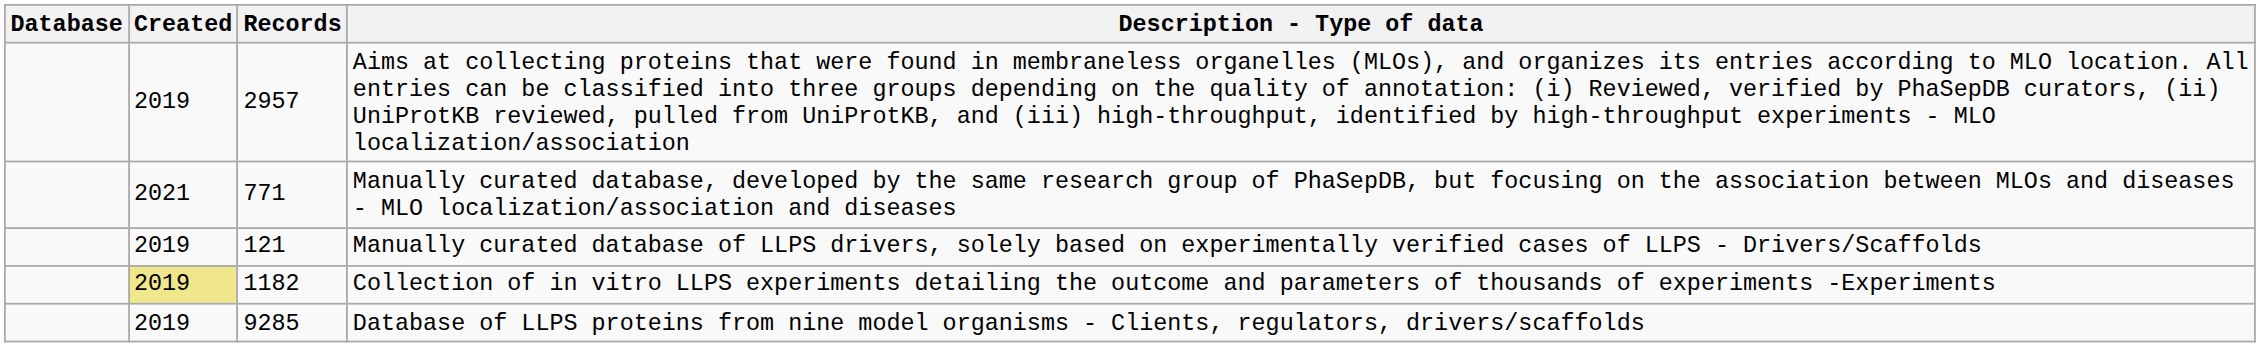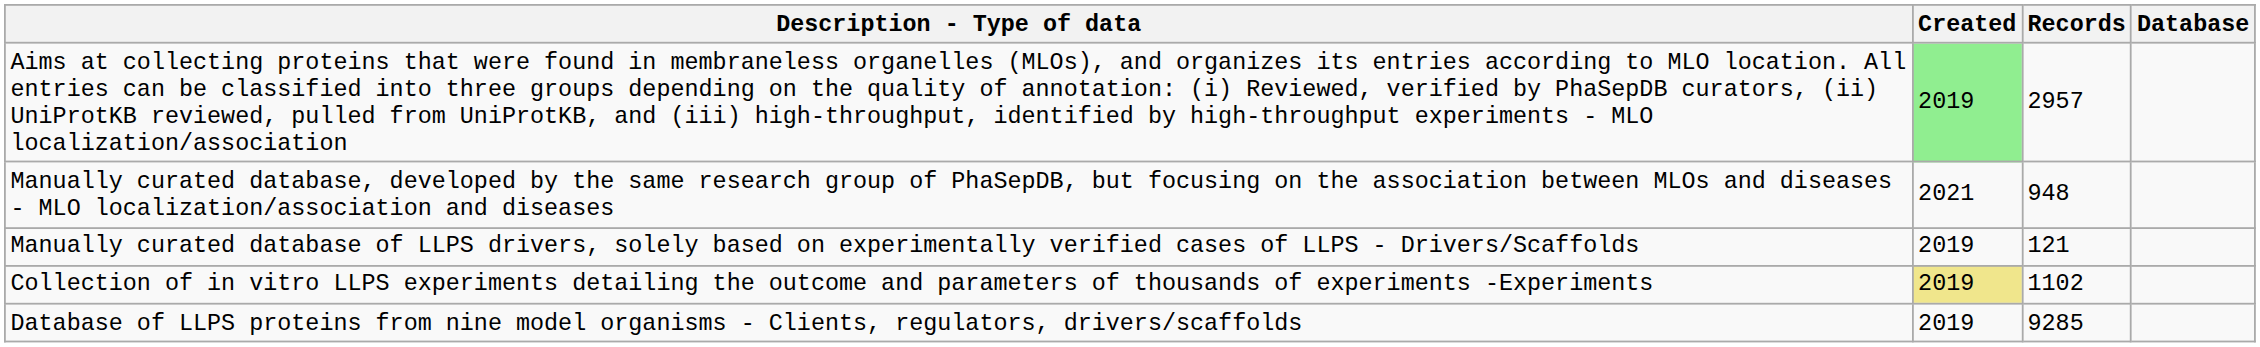columns swapped: Database <-> Description - Type of data
row 2 | Created: no background -> lightgreen background
row 3 | Records: 771 -> 948
row 5 | Records: 1182 -> 1102
